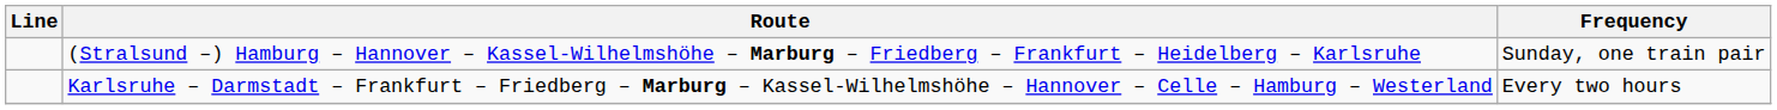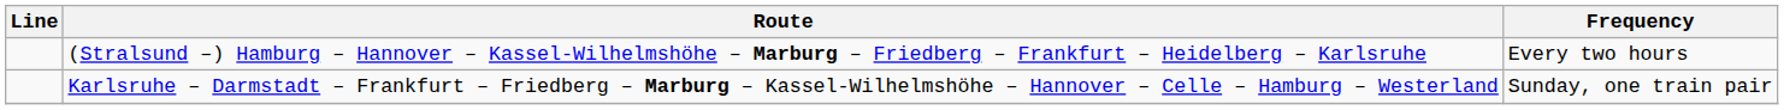row 2 | Frequency: Sunday, one train pair -> Every two hours
row 3 | Frequency: Every two hours -> Sunday, one train pair
